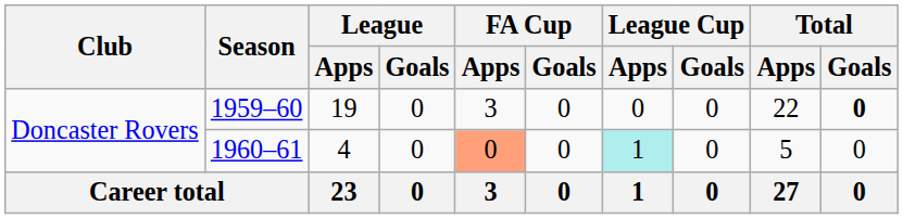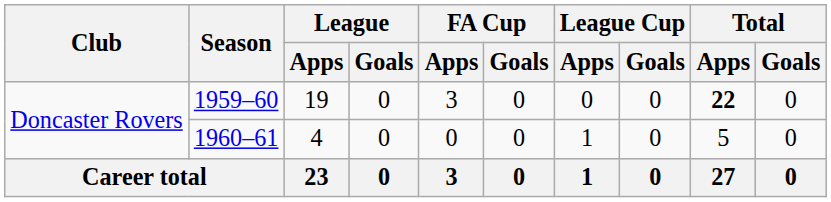1959–60 | Total / Apps: normal -> bold
1959–60 | Total / Goals: bold -> normal
1960–61 | FA Cup / Apps: lightsalmon background -> no background
1960–61 | League Cup / Apps: paleturquoise background -> no background
